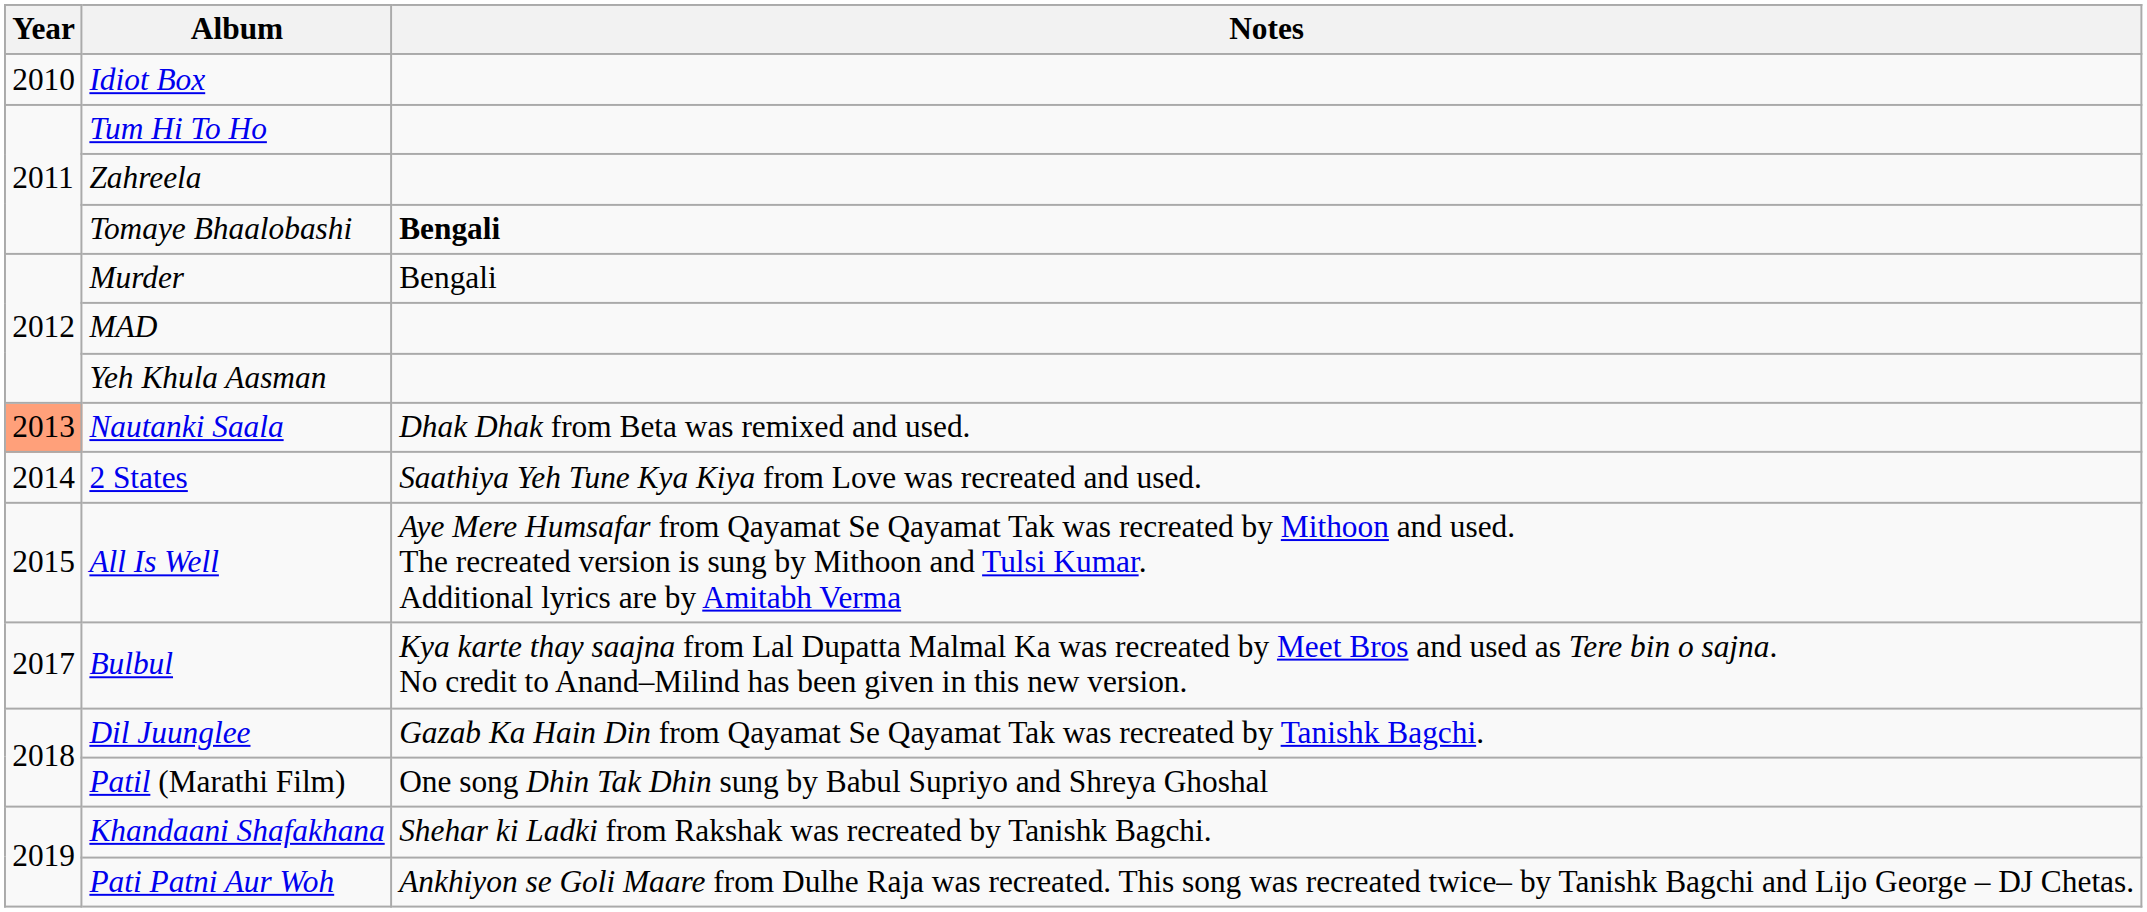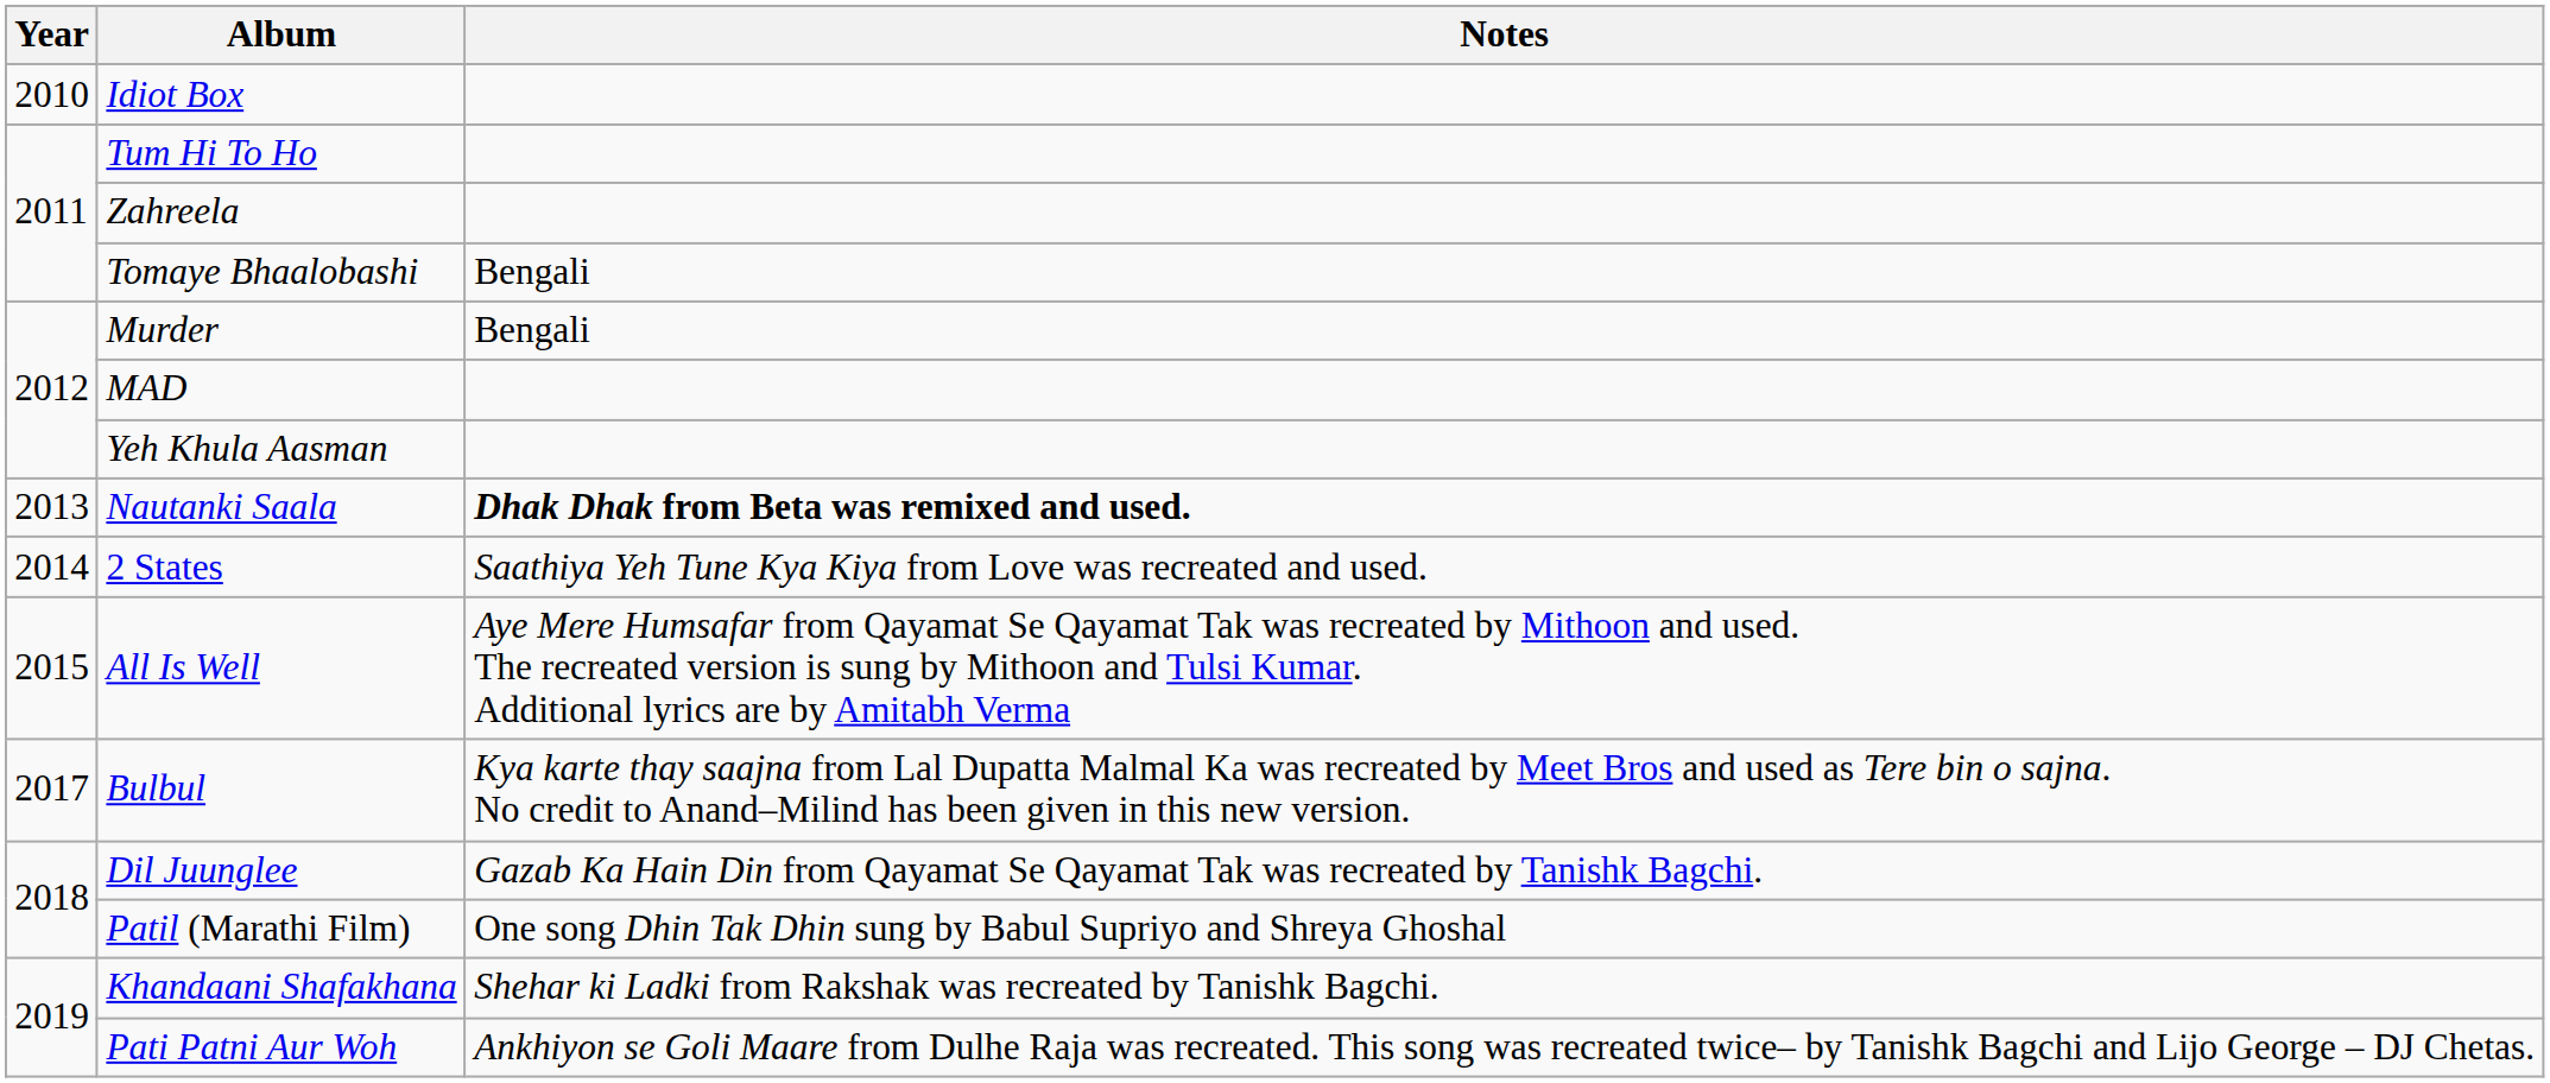Tomaye Bhaalobashi | Notes: bold -> normal
Nautanki Saala | Year: lightsalmon background -> no background
Nautanki Saala | Notes: normal -> bold
